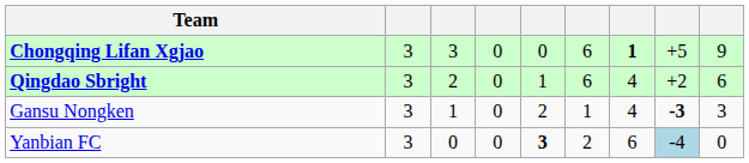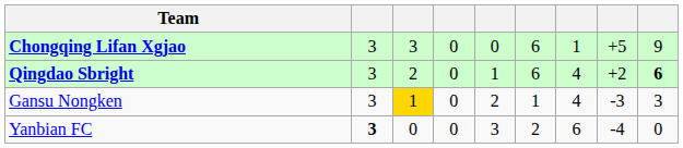Chongqing Lifan Xgjao | column 7: bold -> normal
Qingdao Sbright | column 9: normal -> bold
Gansu Nongken | column 3: no background -> gold background
Gansu Nongken | column 8: bold -> normal
Yanbian FC | column 2: normal -> bold
Yanbian FC | column 5: bold -> normal
Yanbian FC | column 8: lightblue background -> no background
